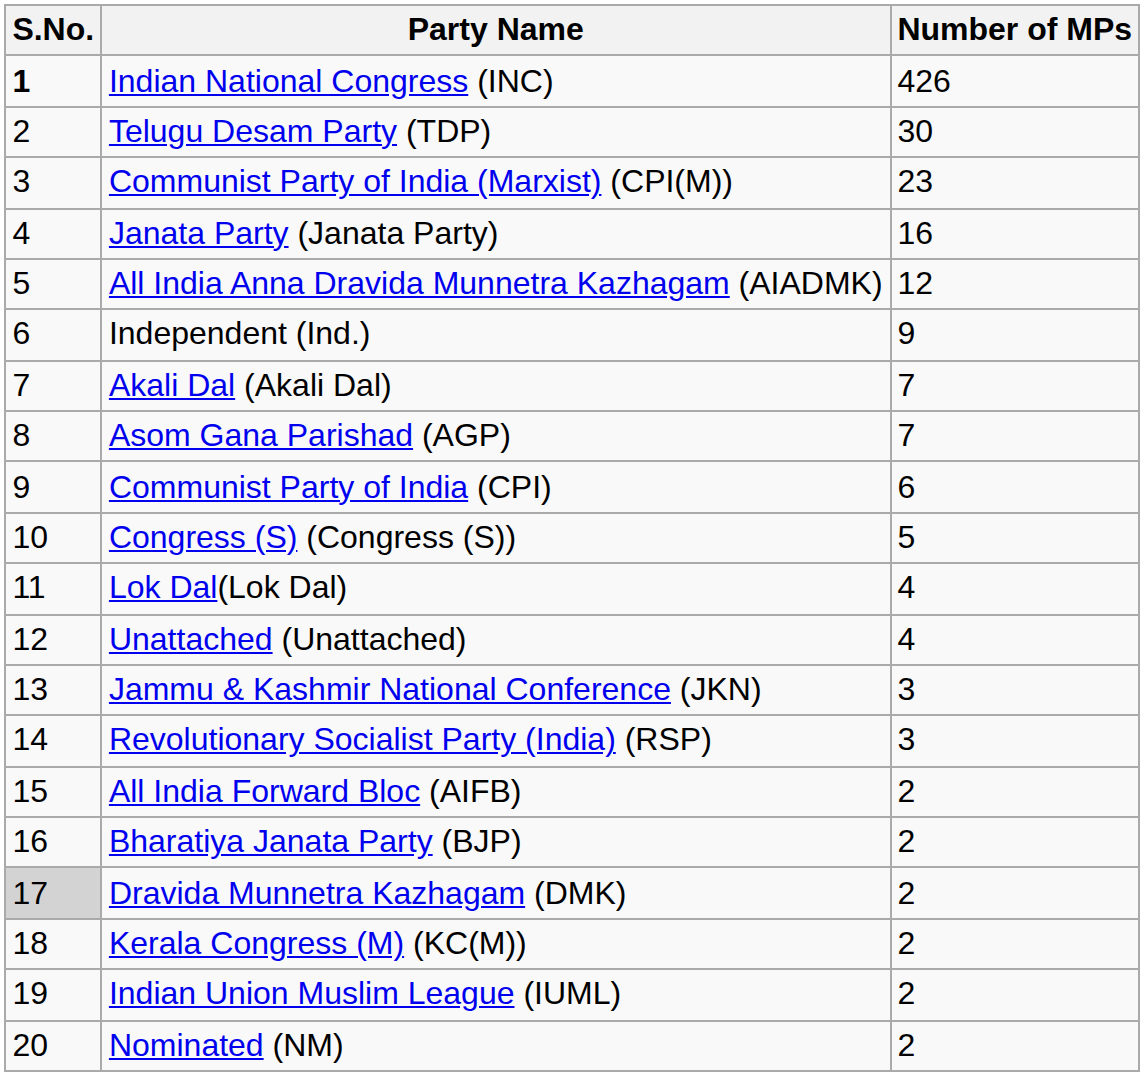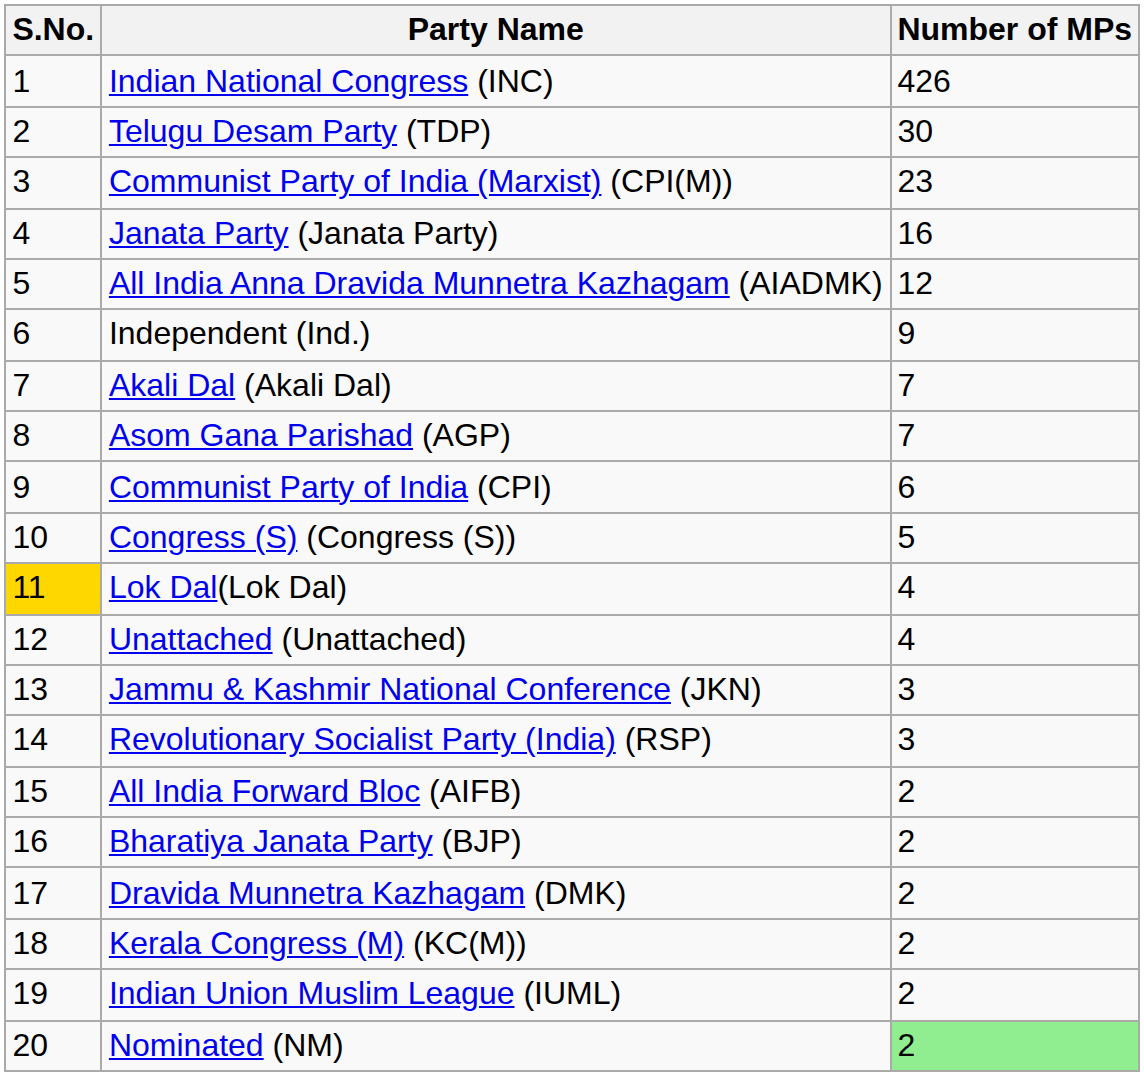Indian National Congress (INC) | S.No.: bold -> normal
Lok Dal(Lok Dal) | S.No.: no background -> gold background
Dravida Munnetra Kazhagam (DMK) | S.No.: lightgrey background -> no background
Nominated (NM) | Number of MPs: no background -> lightgreen background
